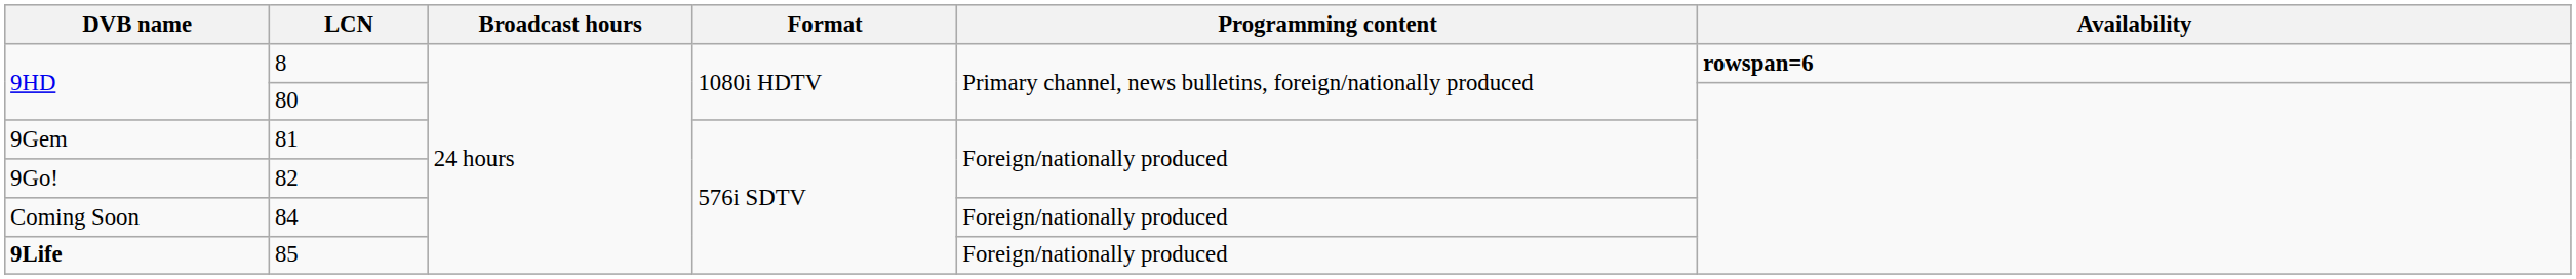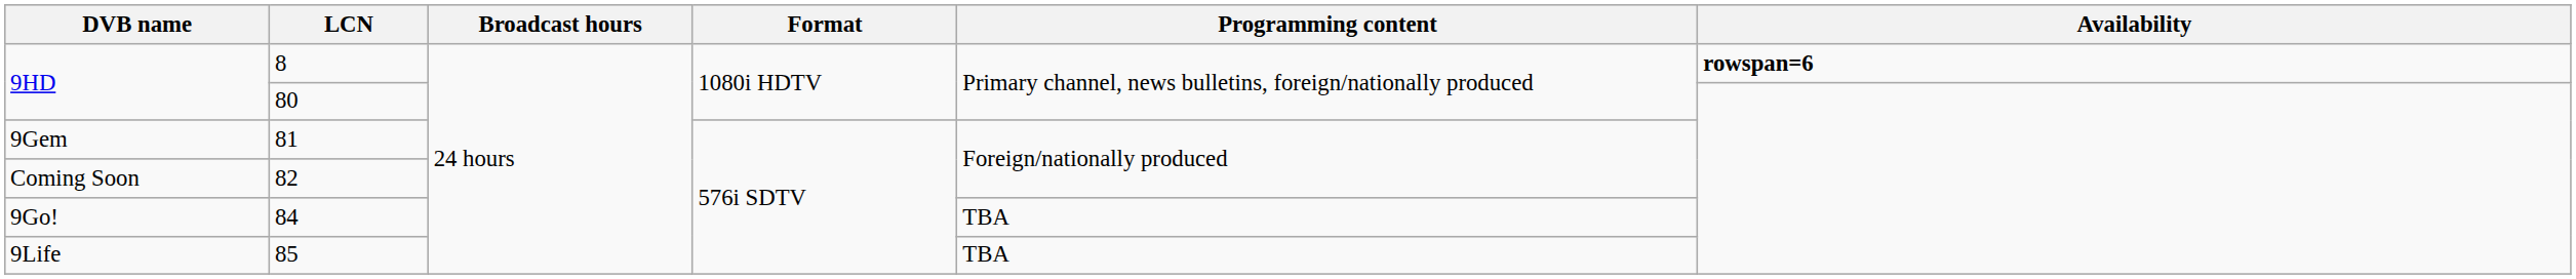82 | DVB name: 9Go! -> Coming Soon
84 | DVB name: Coming Soon -> 9Go!
84 | Programming content: Foreign/nationally produced -> TBA
85 | DVB name: bold -> normal
85 | Programming content: Foreign/nationally produced -> TBA
